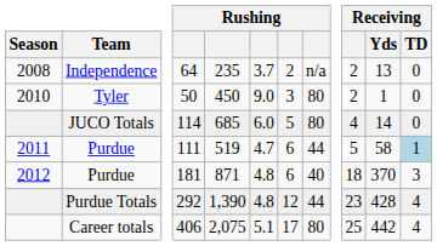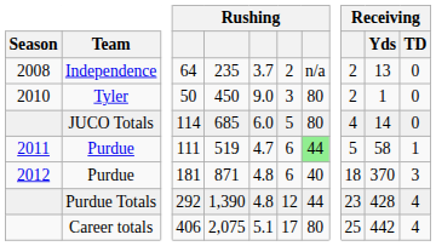111 | column 8: no background -> lightgreen background
111 | Receiving / TD: lightblue background -> no background
